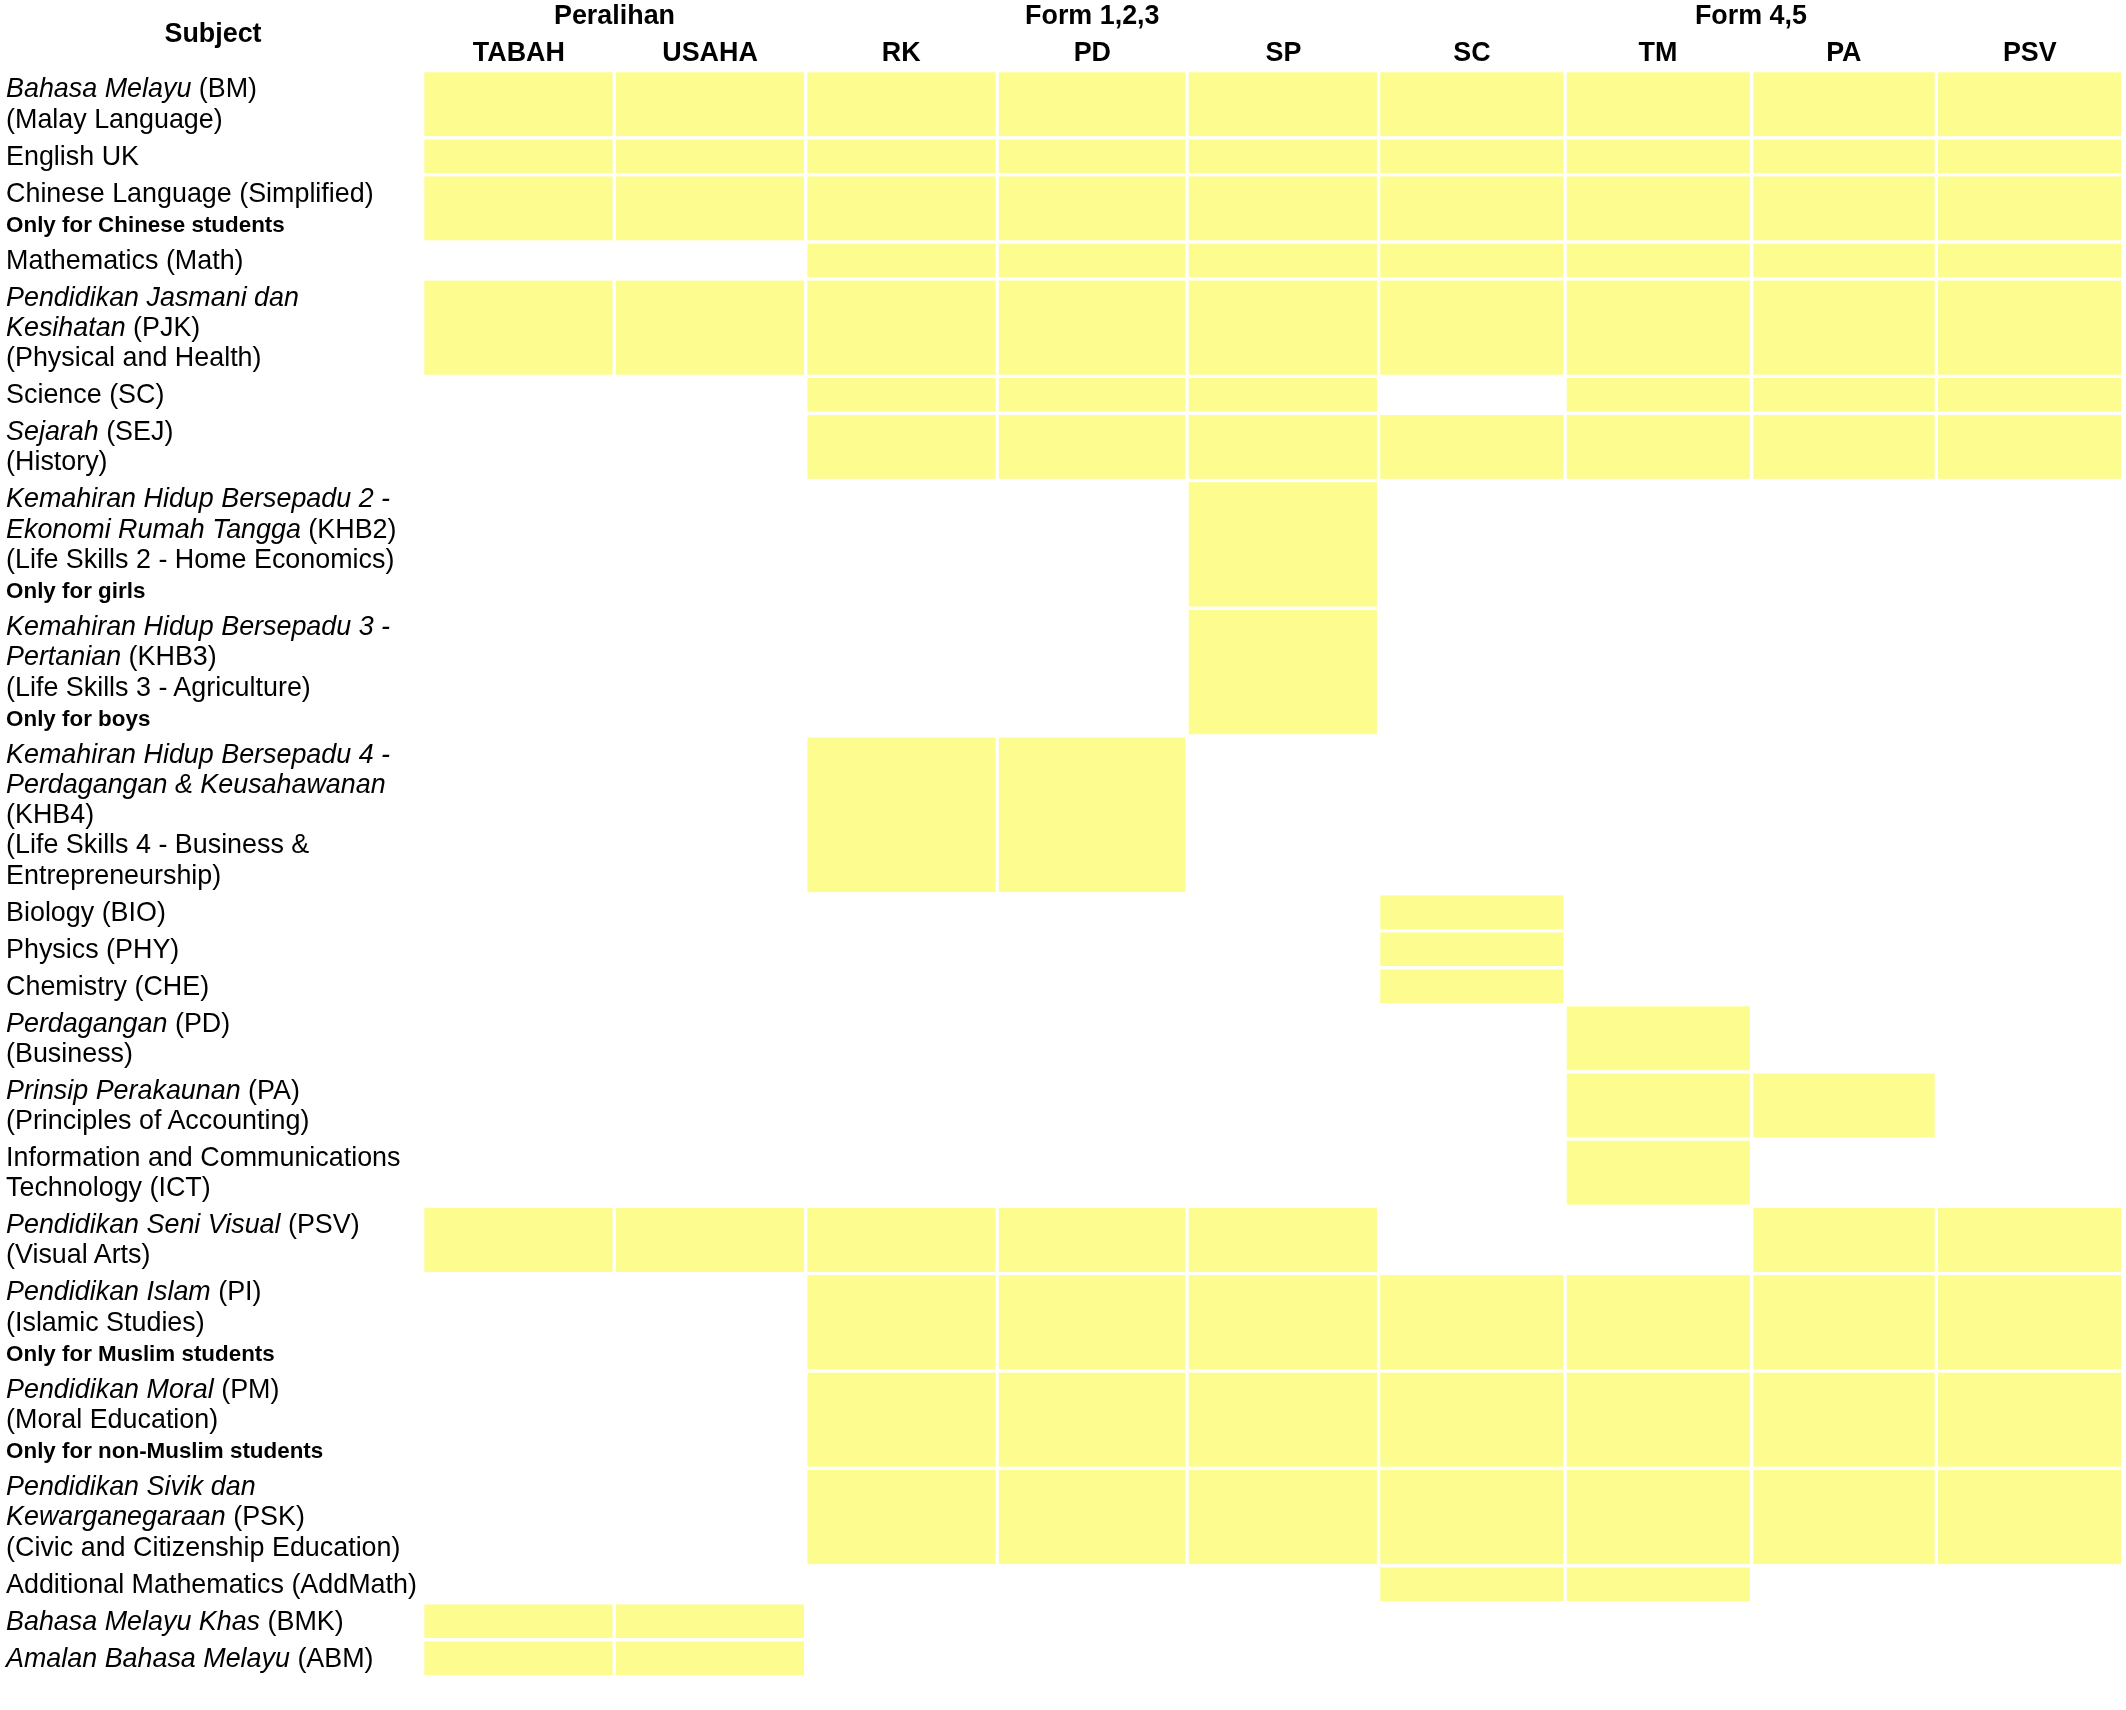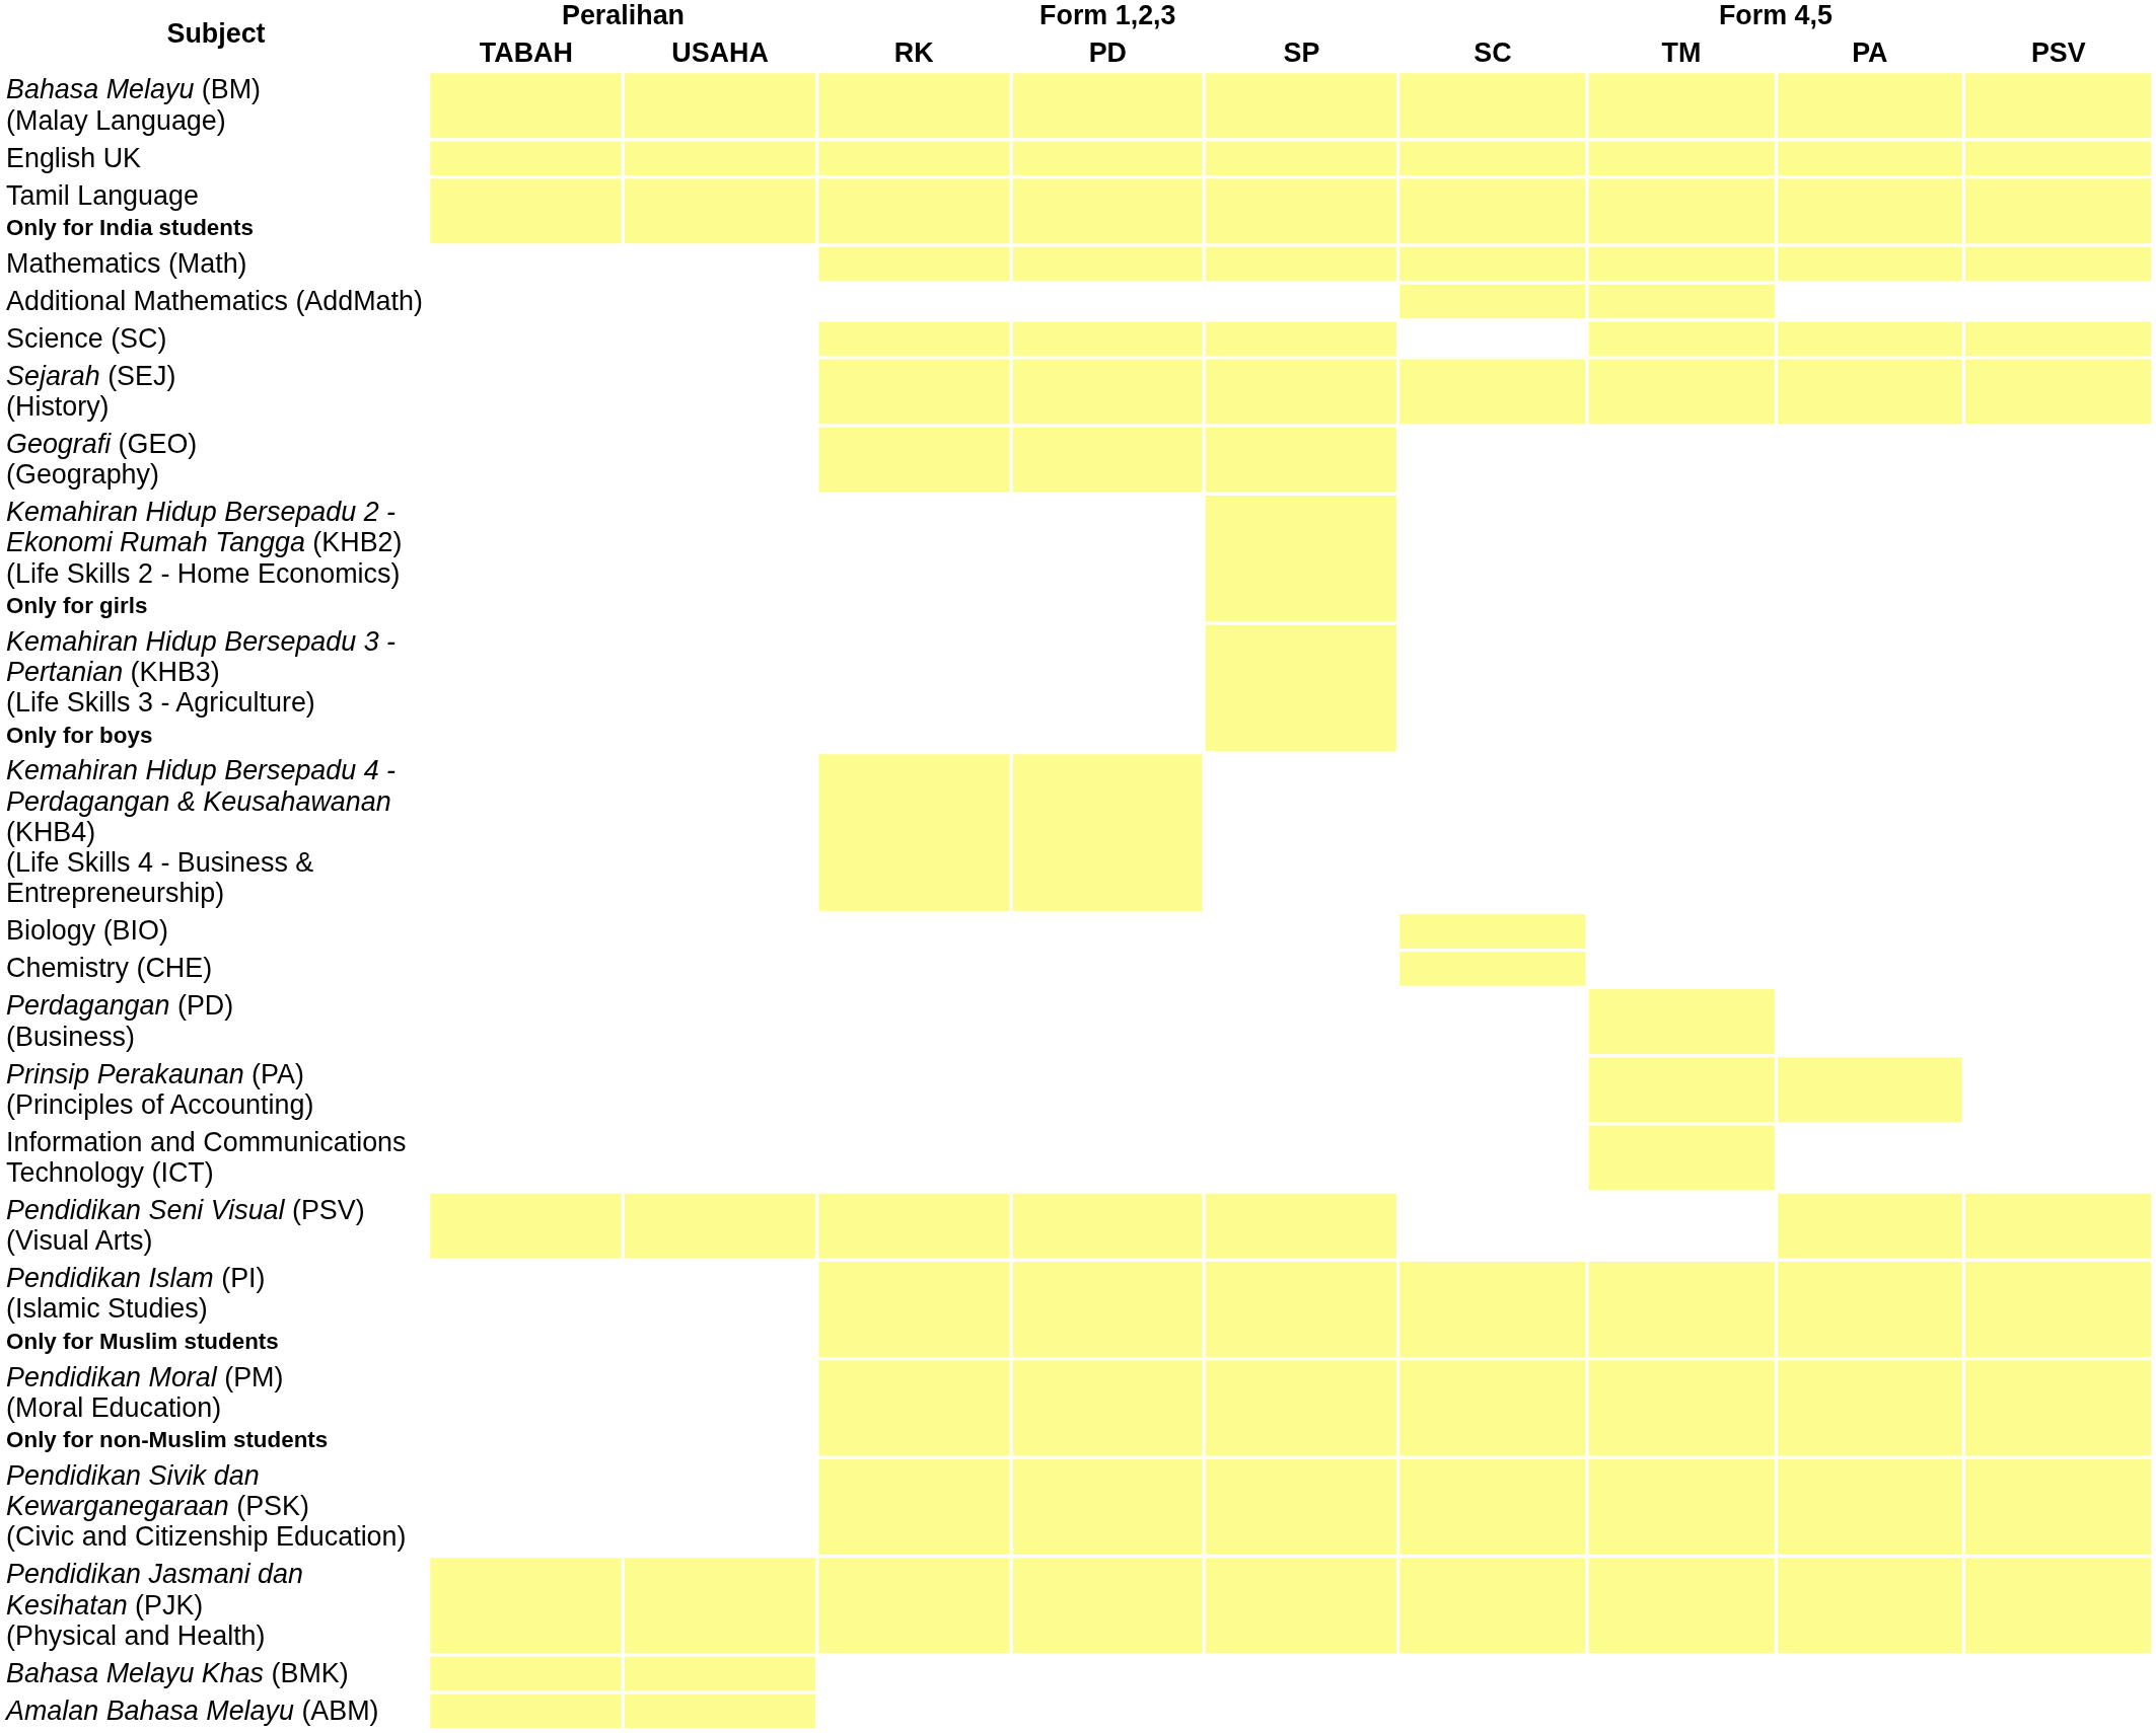- row: Chinese Language (Simplified) Only for Chinese students
+ row: Tamil Language Only for India students
rows swapped: Additional Mathematics (AddMath) <-> Pendidikan Jasmani dan Kesihatan (PJK) (Physical and Health)
+ row: Geografi (GEO) (Geography)
- row: Physics (PHY)
